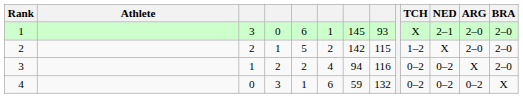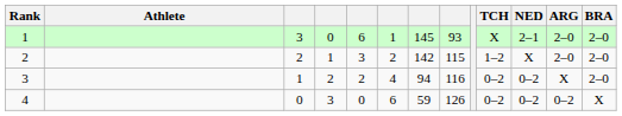row 3 | column 5: 5 -> 3
row 5 | column 5: 1 -> 0
row 5 | column 8: 132 -> 126
